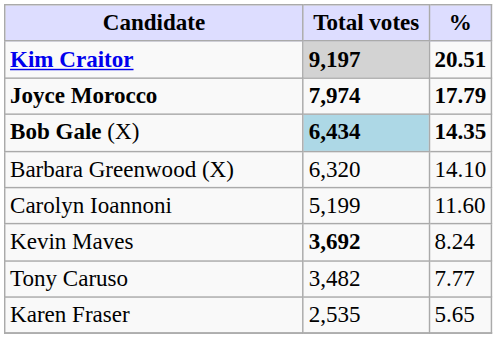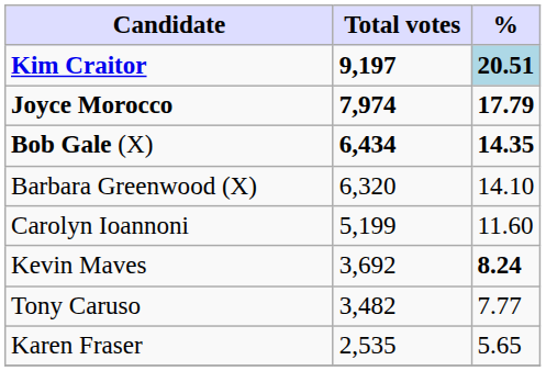Kim Craitor | Total votes: lightgrey background -> no background
Kim Craitor | %: no background -> lightblue background
Bob Gale (X) | Total votes: lightblue background -> no background
Kevin Maves | Total votes: bold -> normal
Kevin Maves | %: normal -> bold
